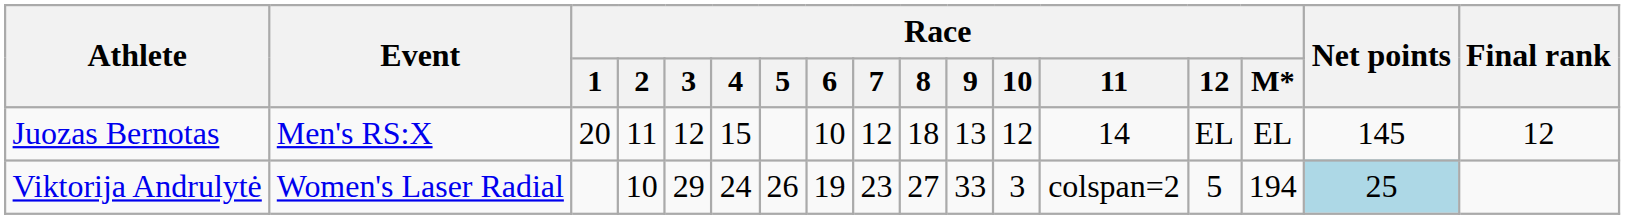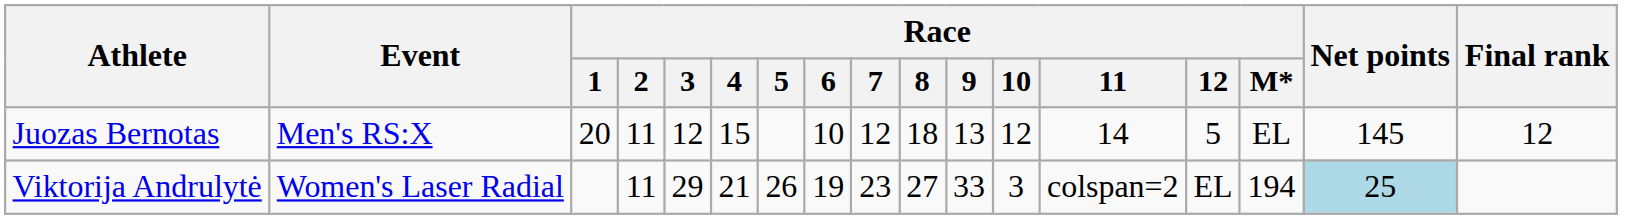Juozas Bernotas | Race / 12: EL -> 5
Viktorija Andrulytė | Race / 2: 10 -> 11
Viktorija Andrulytė | Race / 4: 24 -> 21
Viktorija Andrulytė | Race / 12: 5 -> EL
